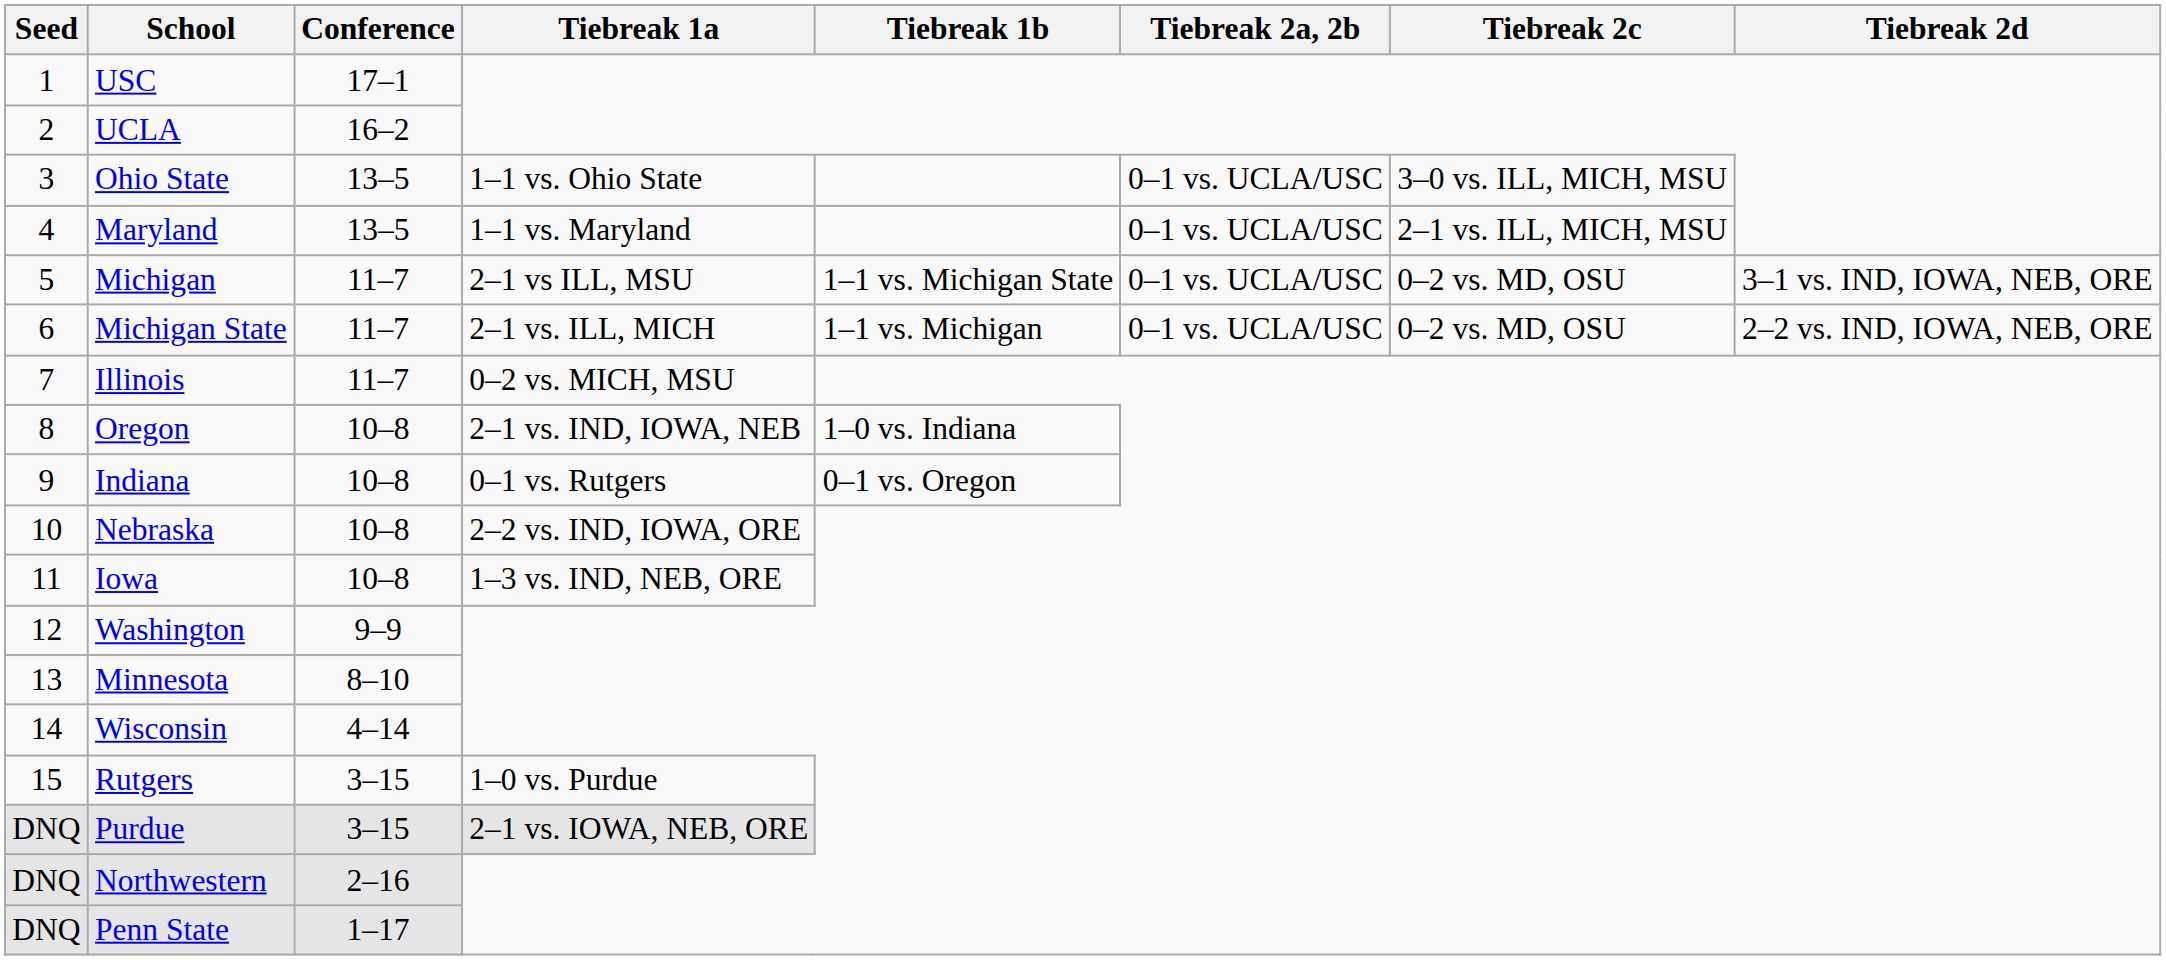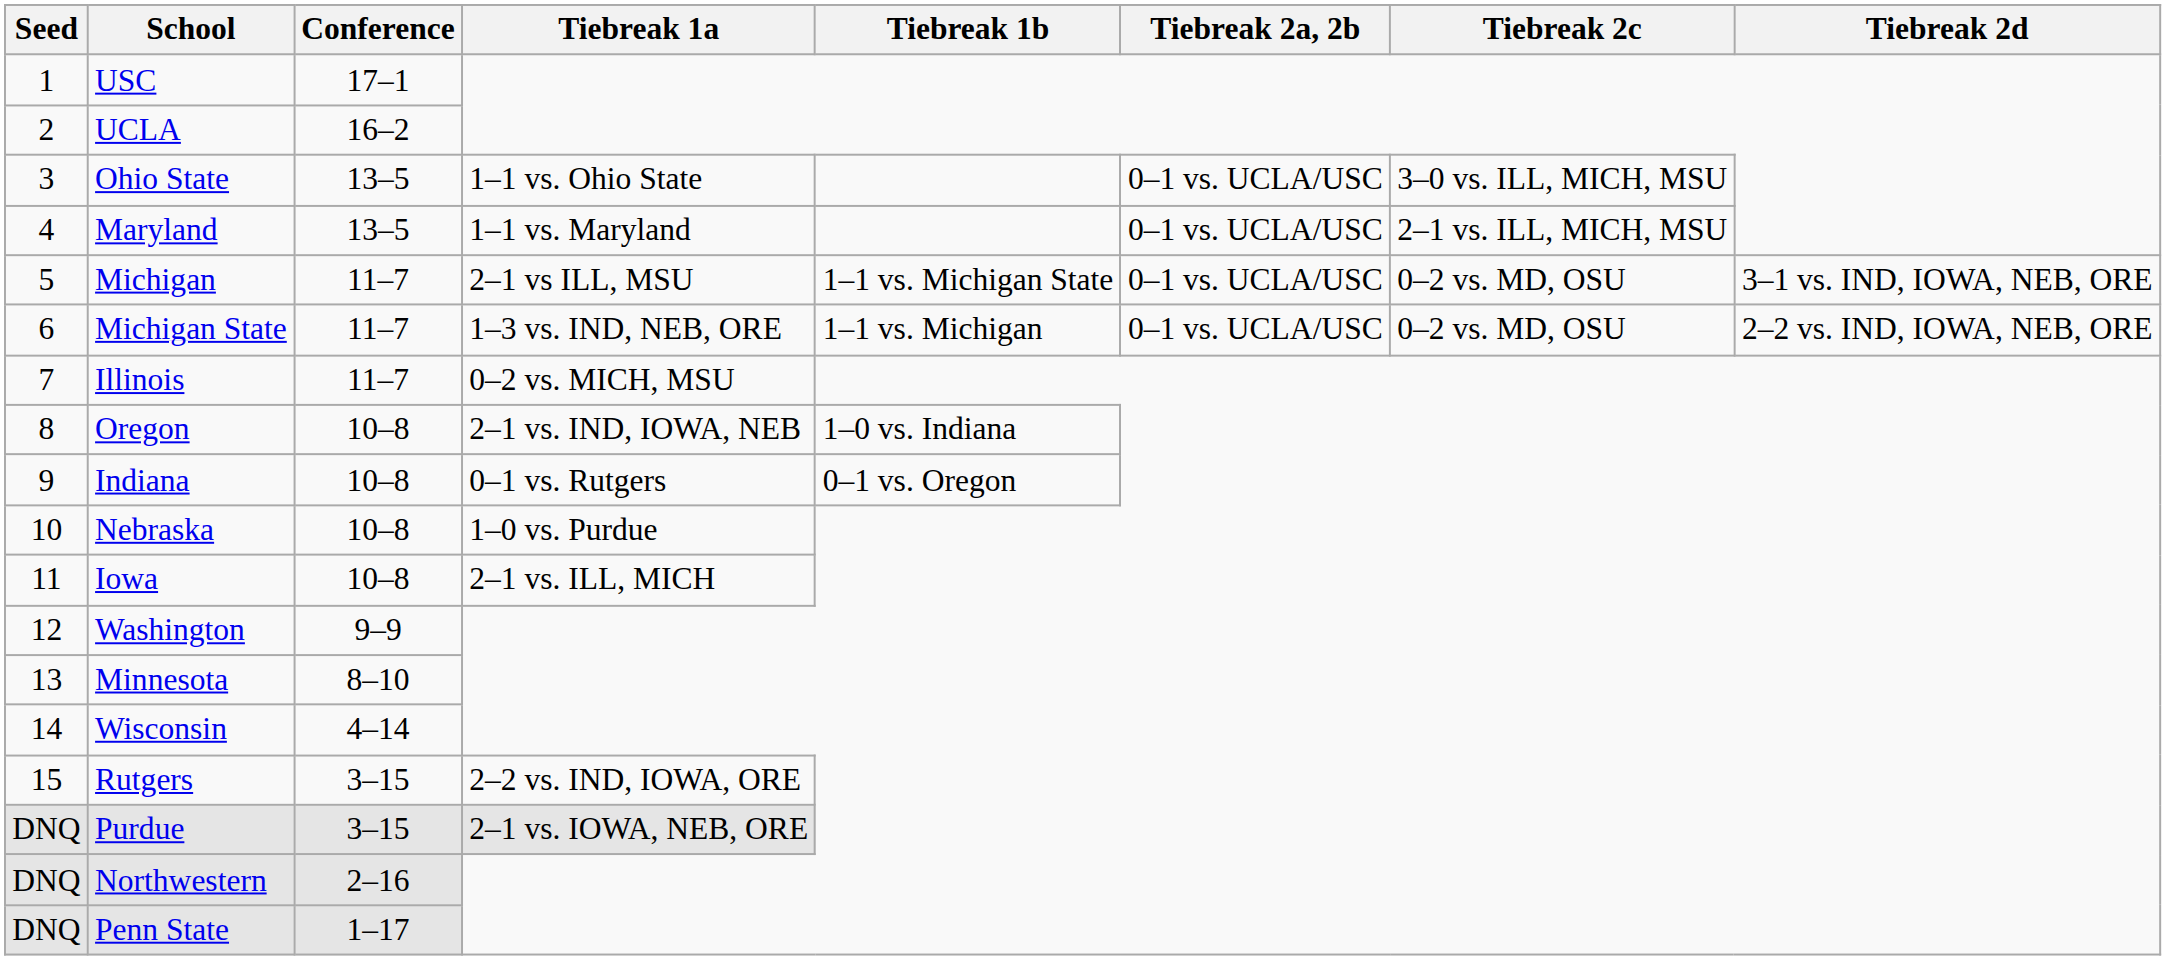Michigan State | Tiebreak 1a: 2–1 vs. ILL, MICH -> 1–3 vs. IND, NEB, ORE
Nebraska | Tiebreak 1a: 2–2 vs. IND, IOWA, ORE -> 1–0 vs. Purdue
Iowa | Tiebreak 1a: 1–3 vs. IND, NEB, ORE -> 2–1 vs. ILL, MICH
Rutgers | Tiebreak 1a: 1–0 vs. Purdue -> 2–2 vs. IND, IOWA, ORE
